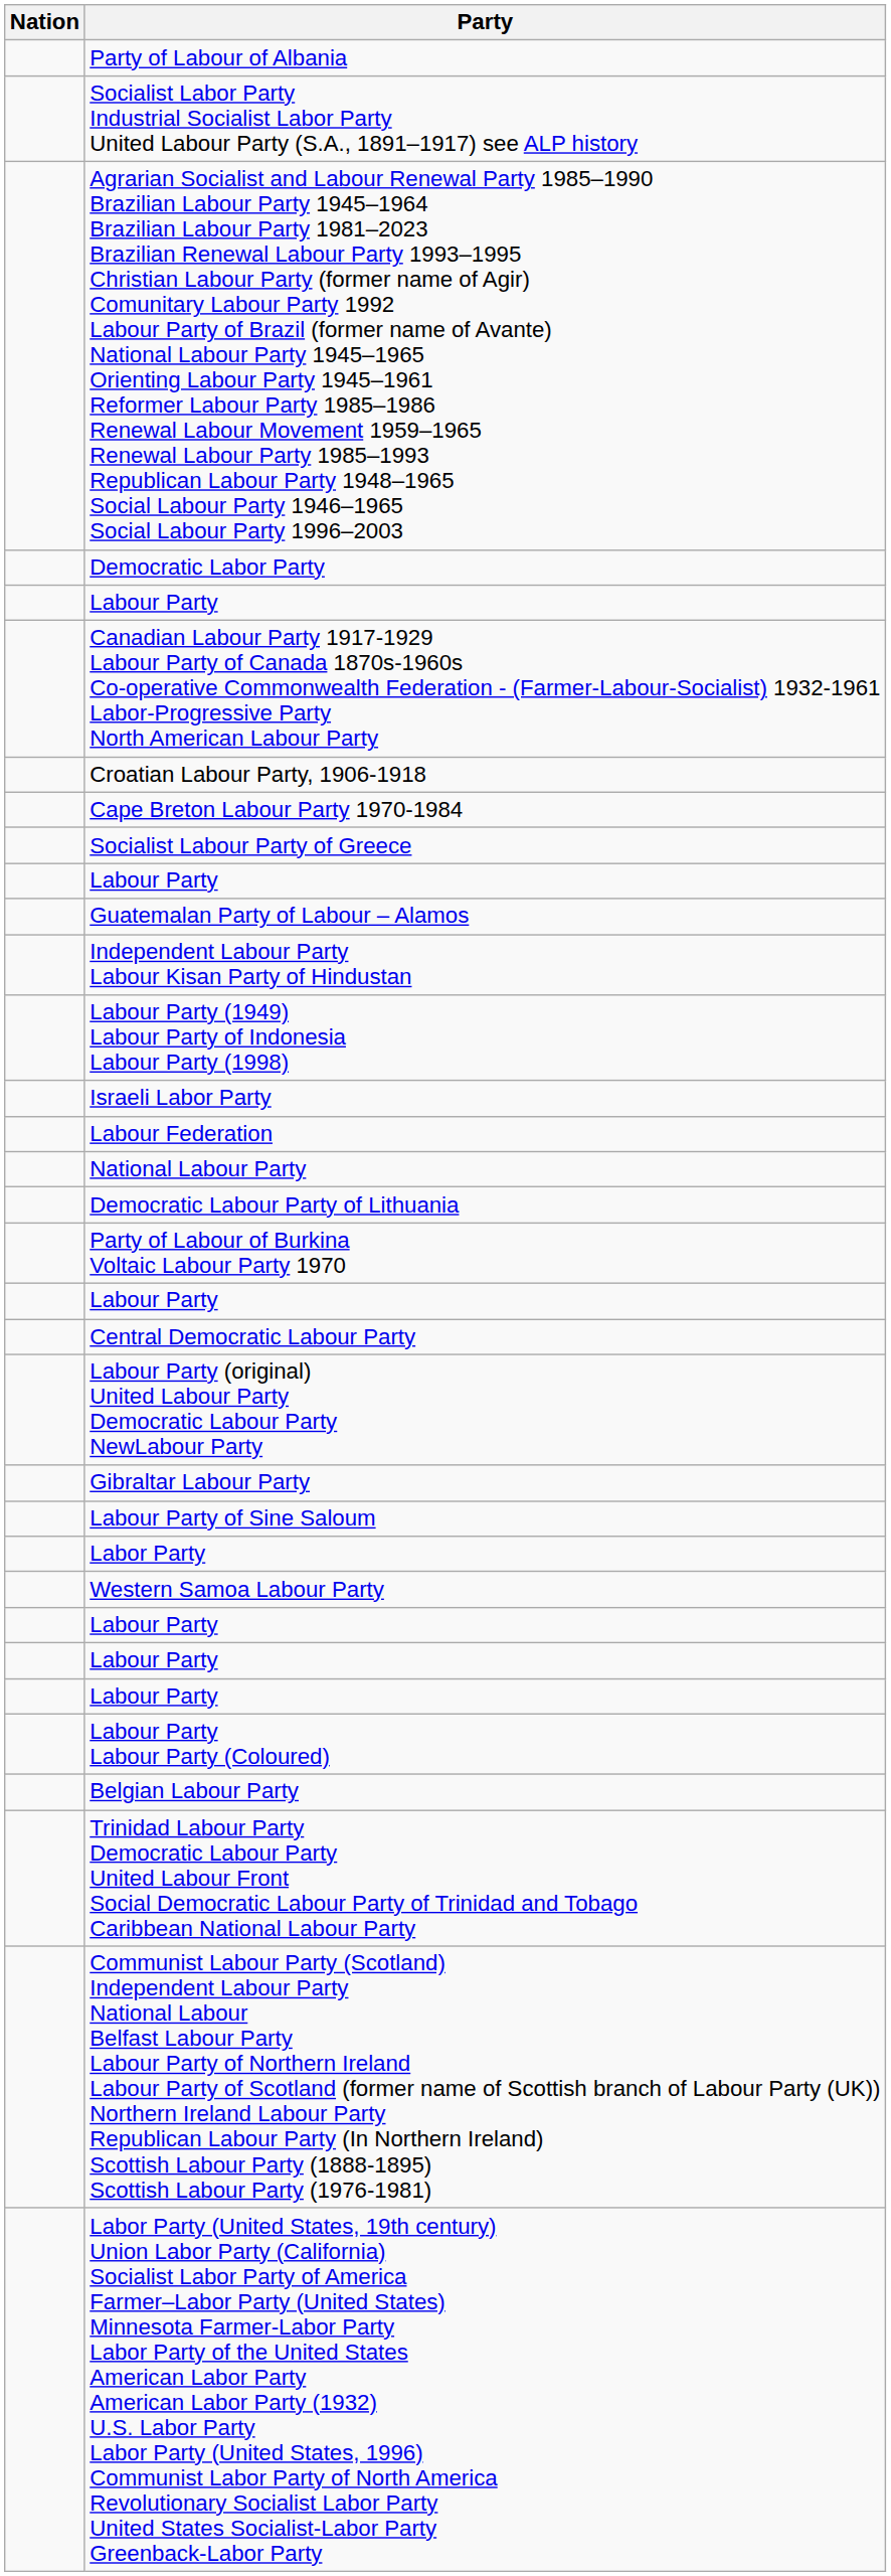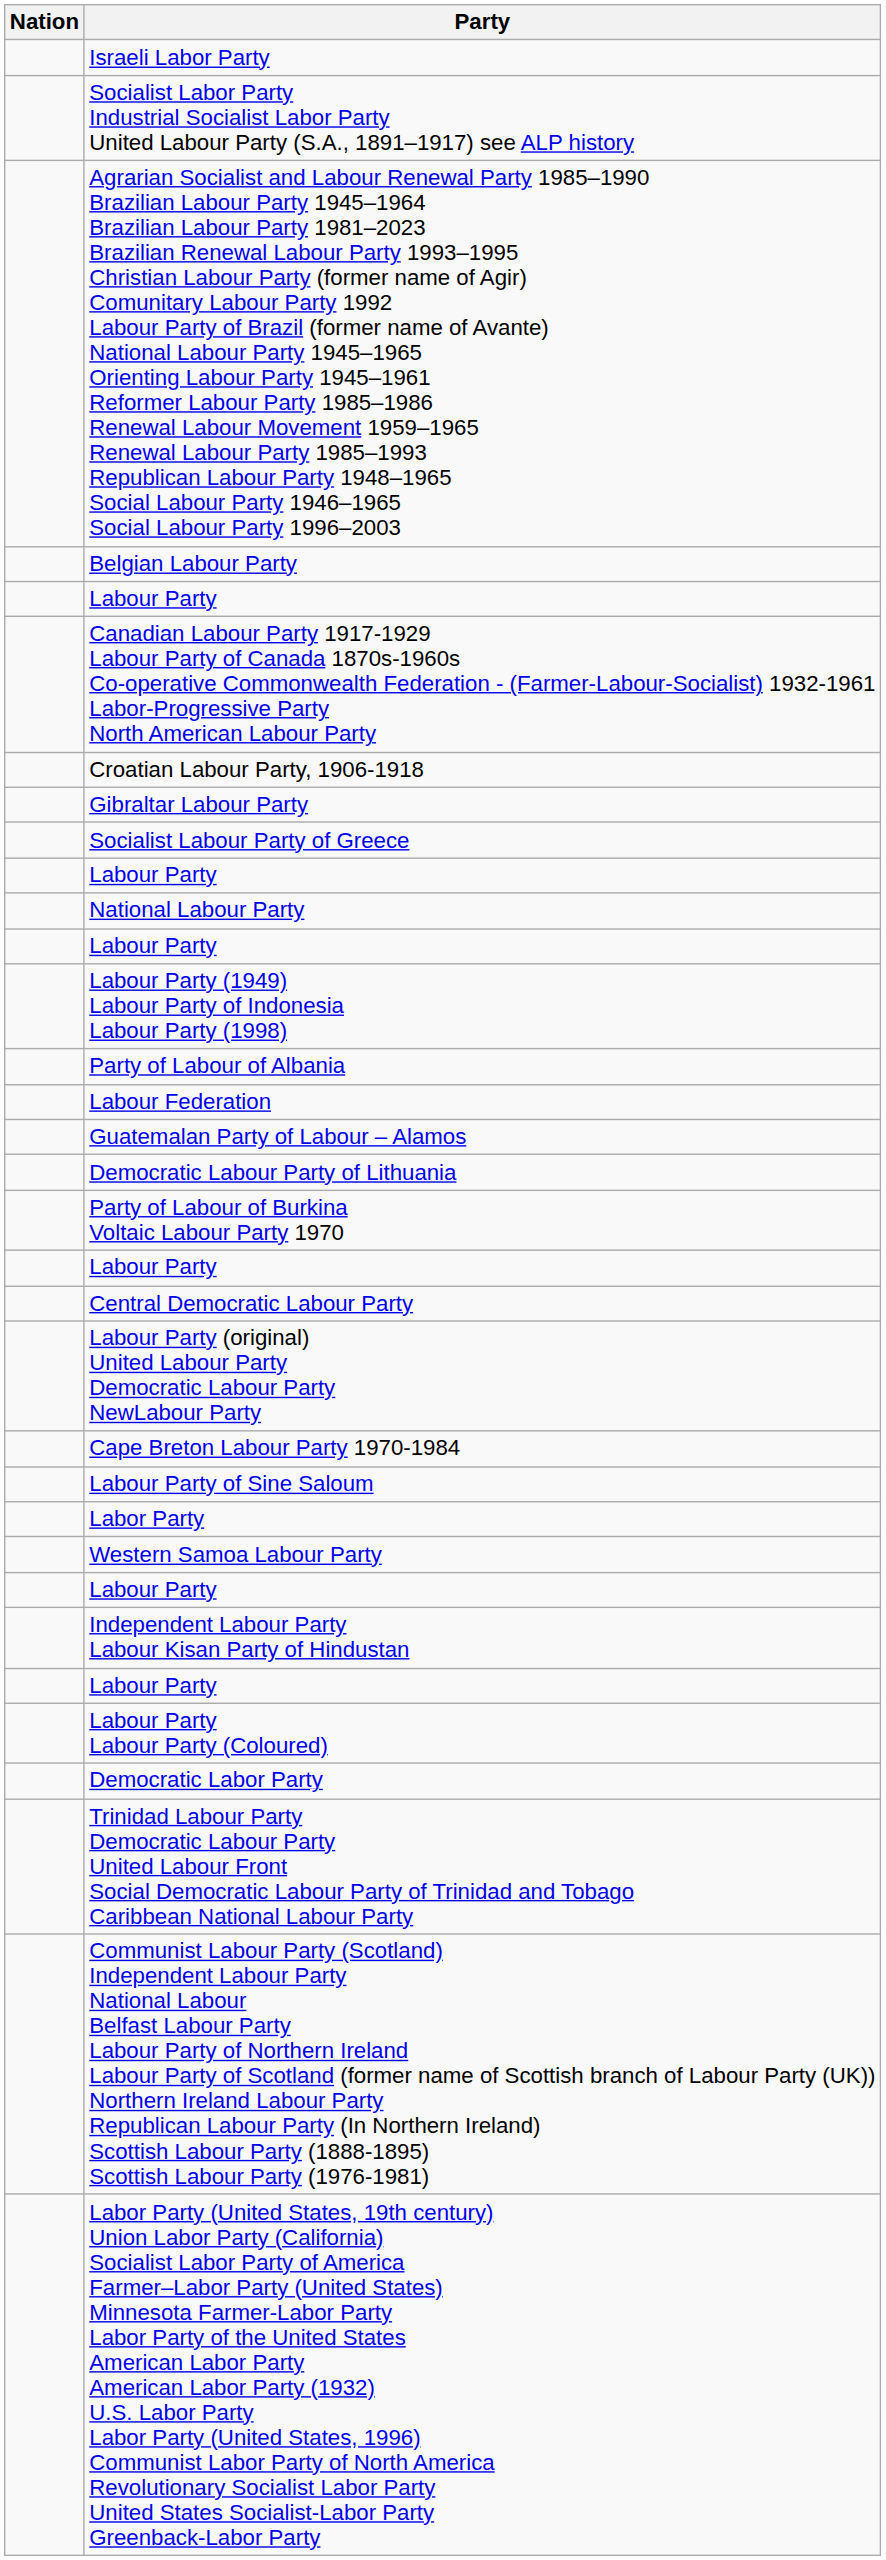row 2 | Party: Party of Labour of Albania -> Israeli Labor Party
row 5 | Party: Democratic Labor Party -> Belgian Labour Party
row 9 | Party: Cape Breton Labour Party 1970-1984 -> Gibraltar Labour Party
row 12 | Party: Guatemalan Party of Labour – Alamos -> National Labour Party
row 13 | Party: Independent Labour Party Labour Kisan Party of Hindustan -> Labour Party
row 15 | Party: Israeli Labor Party -> Party of Labour of Albania
row 17 | Party: National Labour Party -> Guatemalan Party of Labour – Alamos
row 23 | Party: Gibraltar Labour Party -> Cape Breton Labour Party 1970-1984
row 28 | Party: Labour Party -> Independent Labour Party Labour Kisan Party of Hindustan
row 31 | Party: Belgian Labour Party -> Democratic Labor Party
